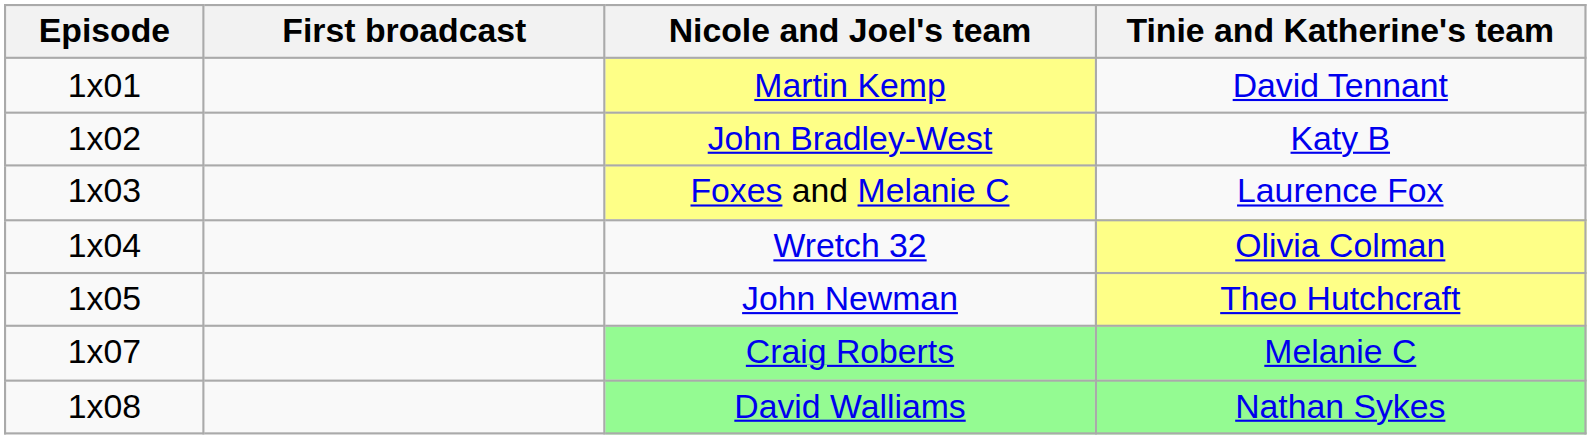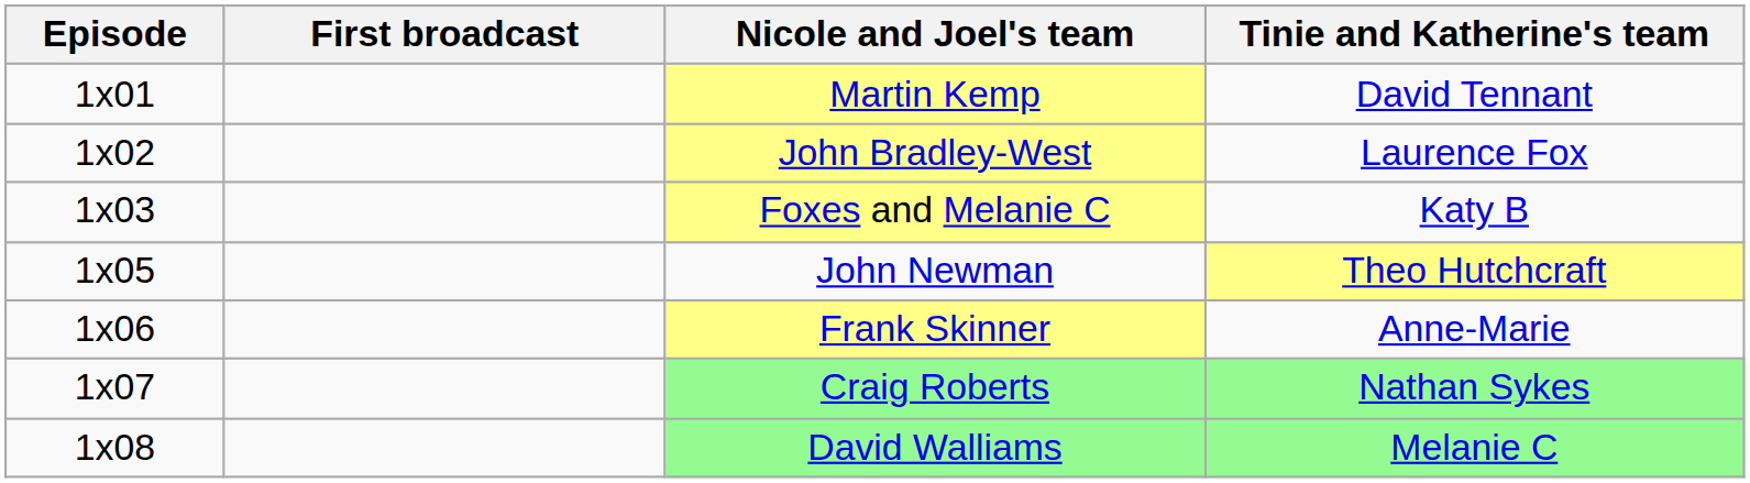John Bradley-West | Tinie and Katherine's team: Katy B -> Laurence Fox
Foxes and Melanie C | Tinie and Katherine's team: Laurence Fox -> Katy B
- row: 1x04 | Wretch 32 | Olivia Colman
+ row: 1x06 | Frank Skinner | Anne-Marie
Craig Roberts | Tinie and Katherine's team: Melanie C -> Nathan Sykes
David Walliams | Tinie and Katherine's team: Nathan Sykes -> Melanie C
